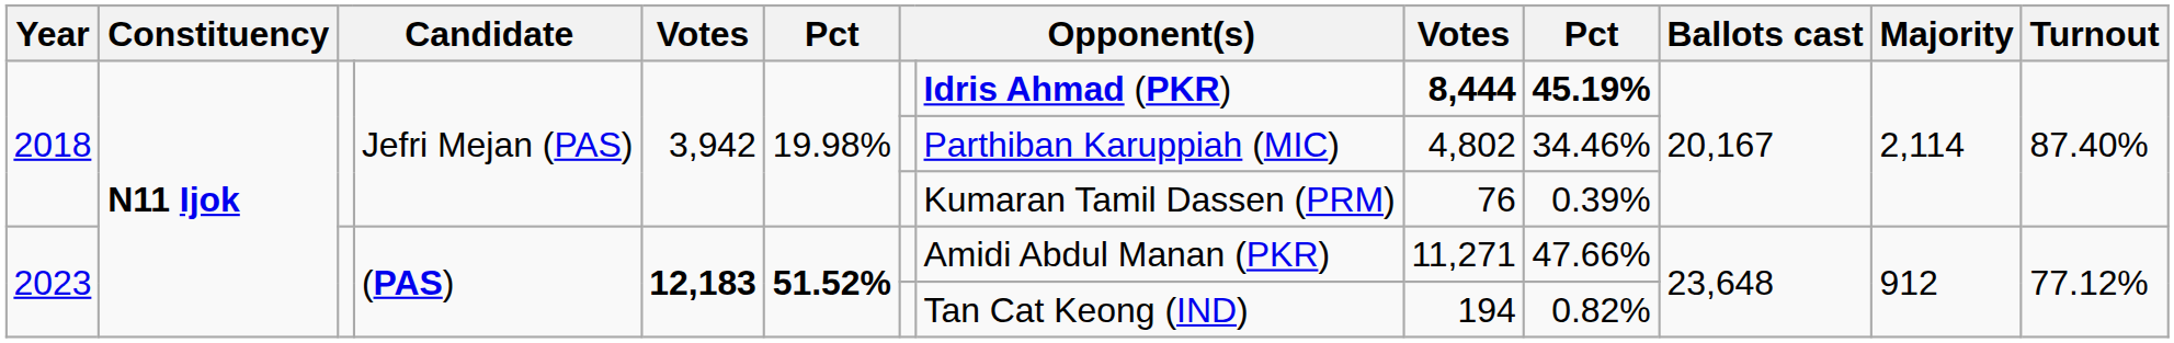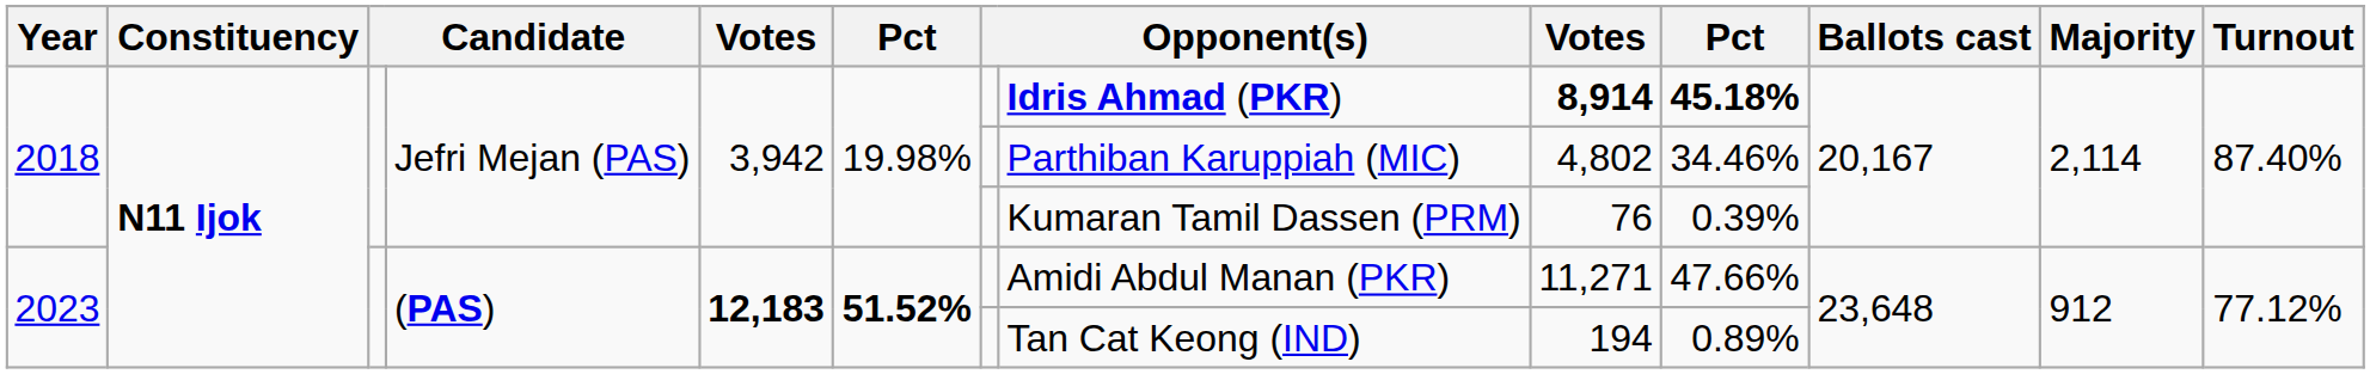row 2 | column 9: 8,444 -> 8,914
row 2 | column 10: 45.19% -> 45.18%
row 6 | column 10: 0.82% -> 0.89%
